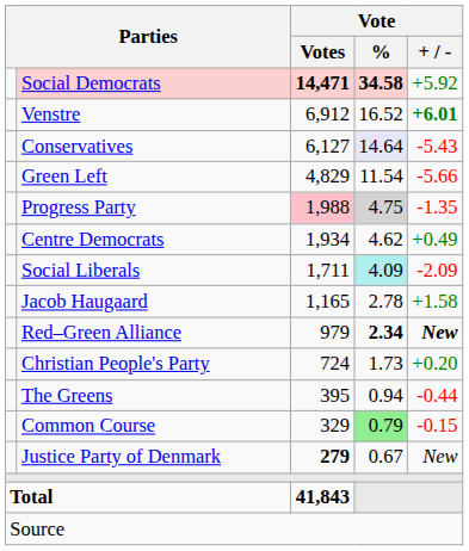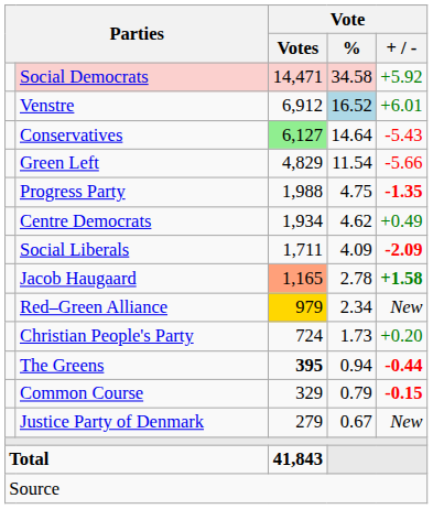Social Democrats | Vote / Votes: bold -> normal
Social Democrats | Vote / %: bold -> normal
Venstre | Vote / %: no background -> lightblue background
Venstre | Vote / + / -: bold -> normal
Conservatives | Vote / Votes: no background -> lightgreen background
Conservatives | Vote / %: lavender background -> no background
Progress Party | Vote / Votes: pink background -> no background
Progress Party | Vote / %: lightgrey background -> no background
Progress Party | Vote / + / -: normal -> bold
Social Liberals | Vote / %: paleturquoise background -> no background
Social Liberals | Vote / + / -: normal -> bold
Jacob Haugaard | Vote / Votes: no background -> lightsalmon background
Jacob Haugaard | Vote / + / -: normal -> bold
Red–Green Alliance | Vote / Votes: no background -> gold background
Red–Green Alliance | Vote / %: bold -> normal
Red–Green Alliance | Vote / + / -: bold -> normal
The Greens | Vote / Votes: normal -> bold
The Greens | Vote / + / -: normal -> bold
Common Course | Vote / %: lightgreen background -> no background
Common Course | Vote / + / -: normal -> bold
Justice Party of Denmark | Vote / Votes: bold -> normal
